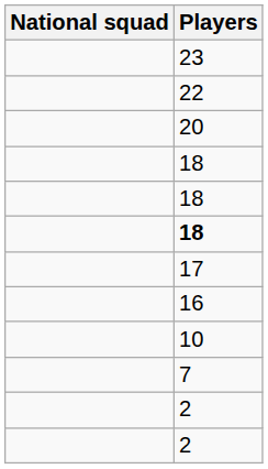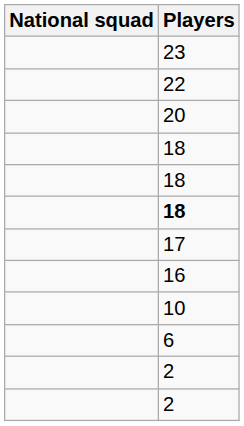row 11 | Players: 7 -> 6
